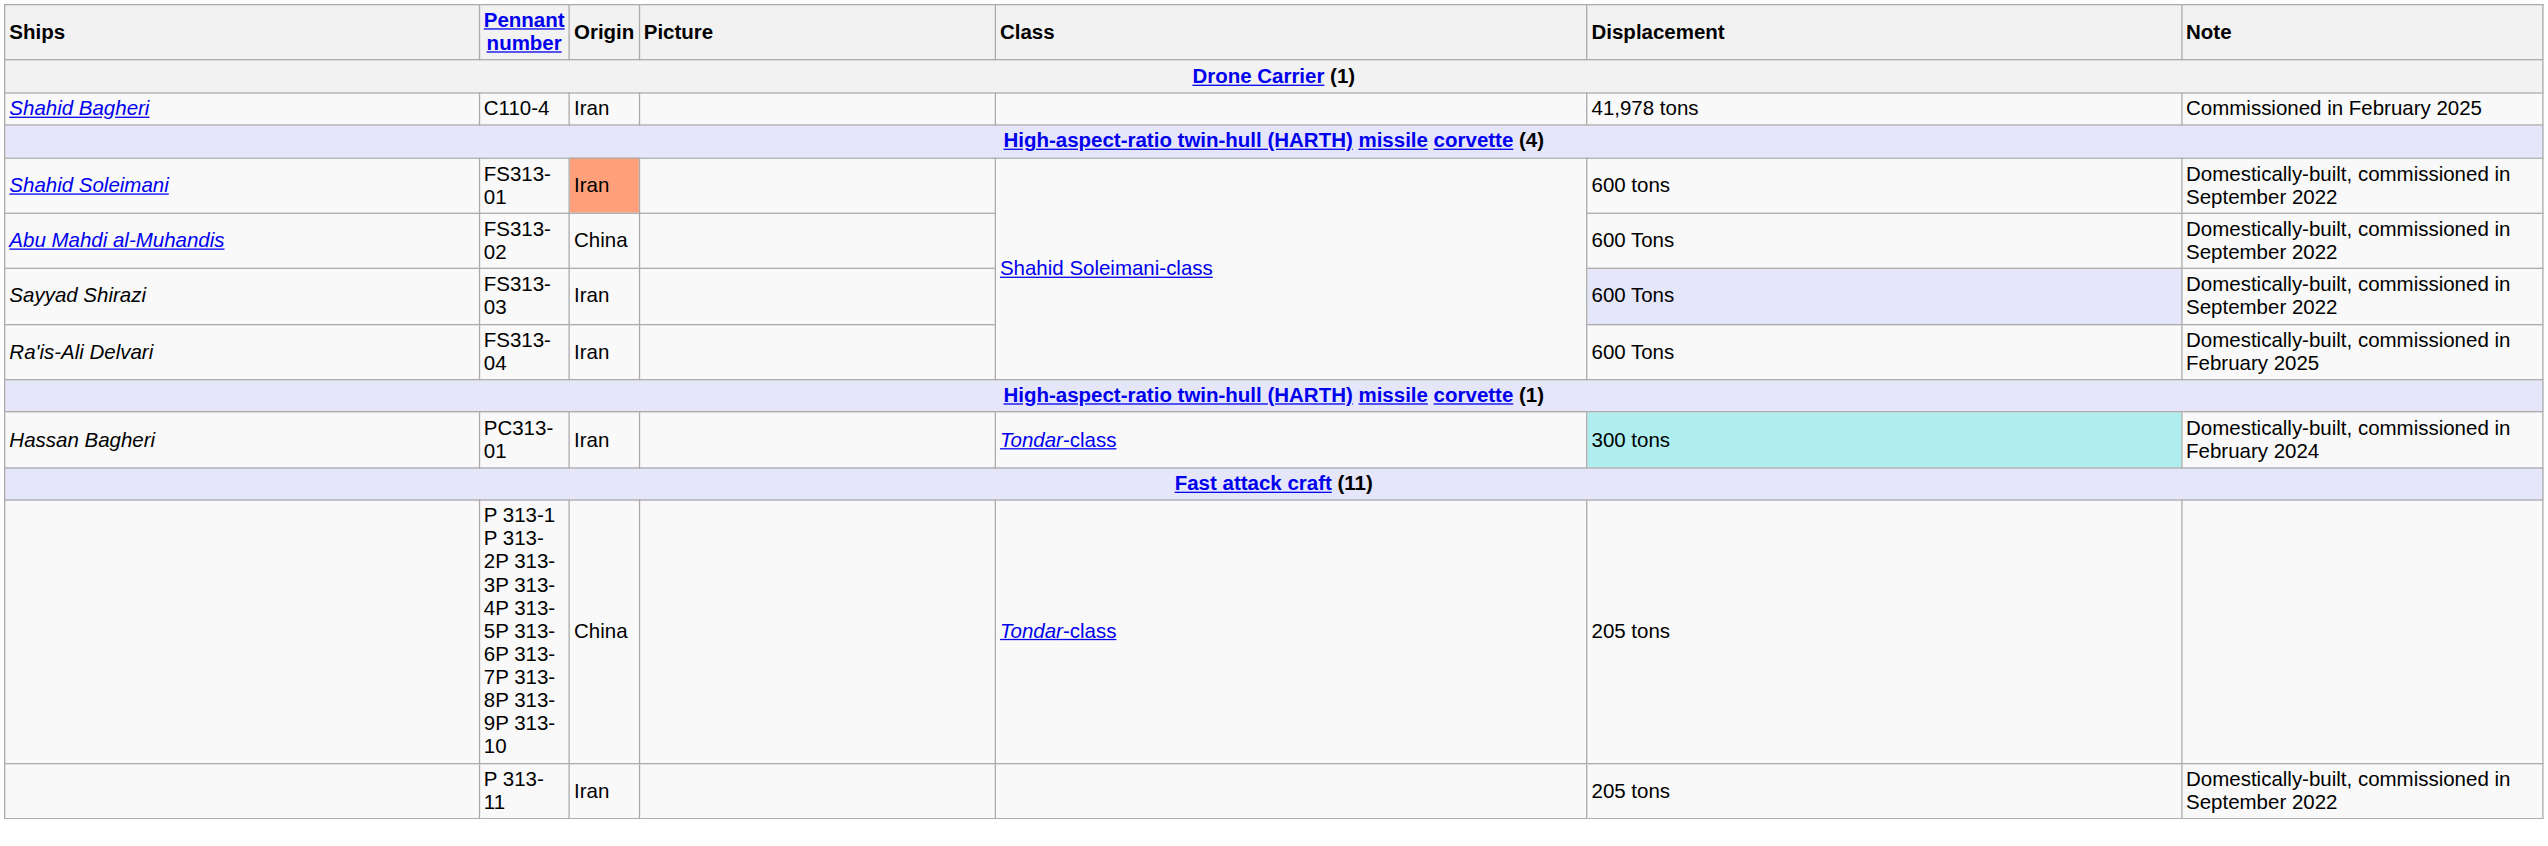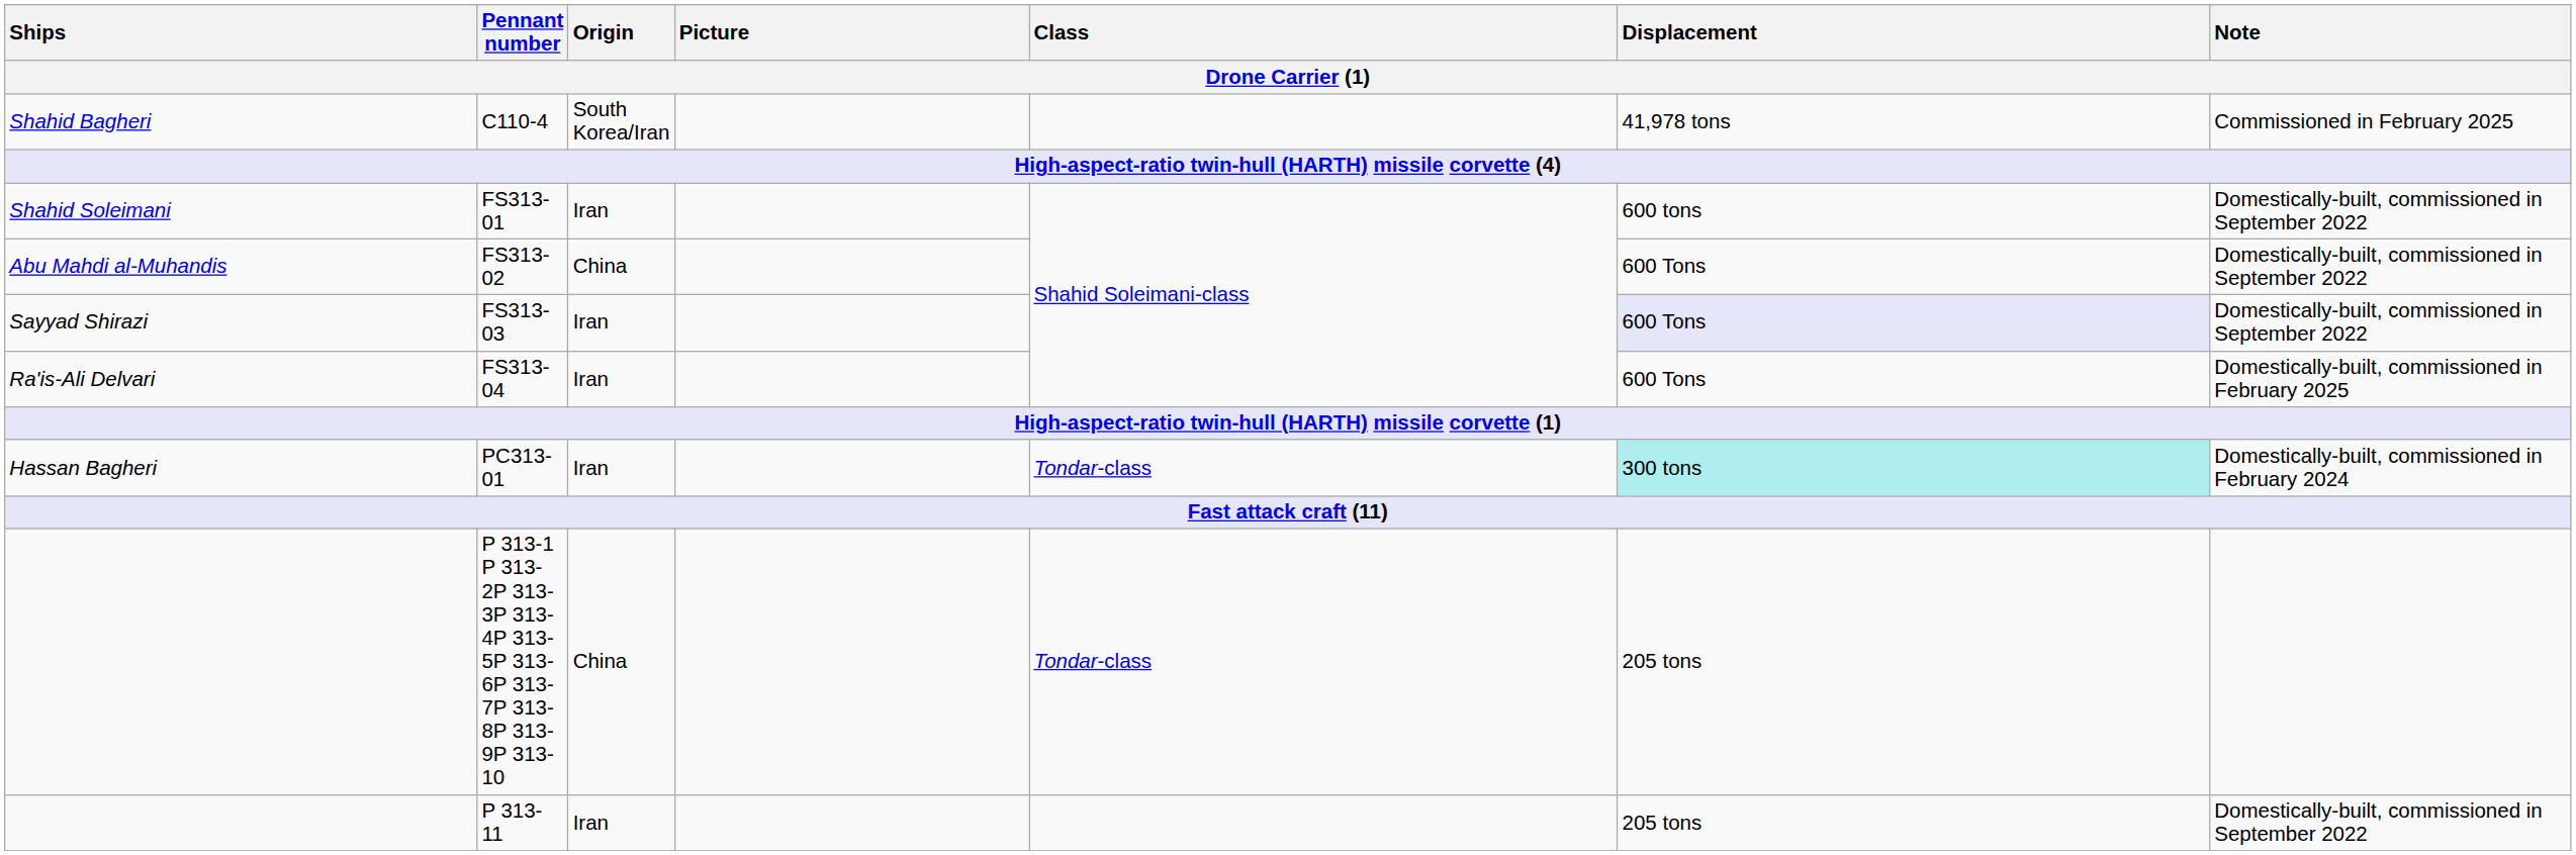C110-4 | Origin: Iran -> South Korea/Iran
FS313-01 | Origin: lightsalmon background -> no background
